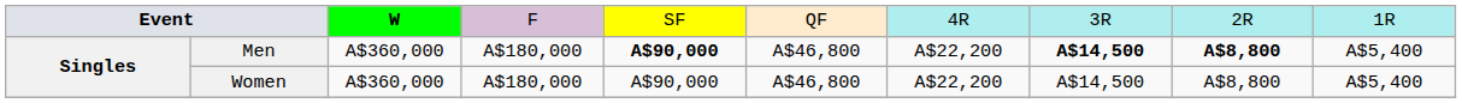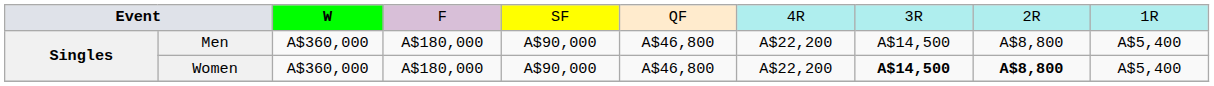Men | column 5: bold -> normal
Men | column 8: bold -> normal
Men | column 9: bold -> normal
Women | column 8: normal -> bold
Women | column 9: normal -> bold
